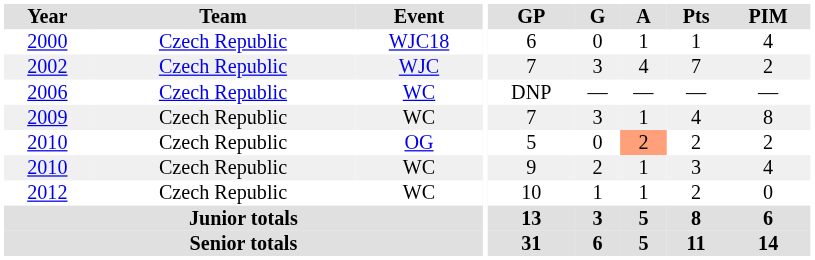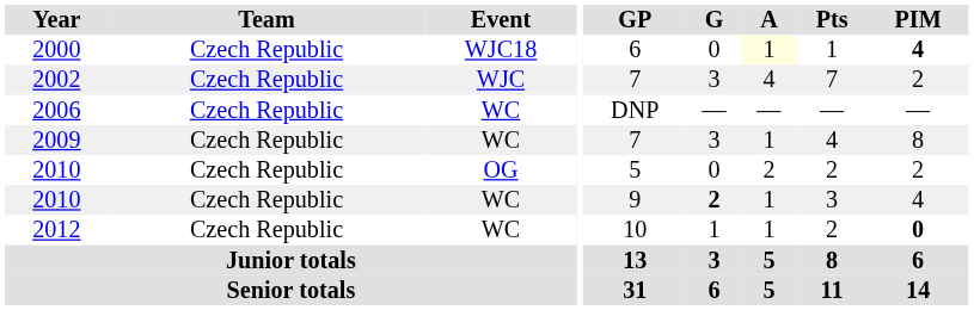2000 | A: no background -> lightyellow background
2000 | PIM: normal -> bold
2010 / OG | A: lightsalmon background -> no background
2010 / WC | G: normal -> bold
2012 | PIM: normal -> bold
